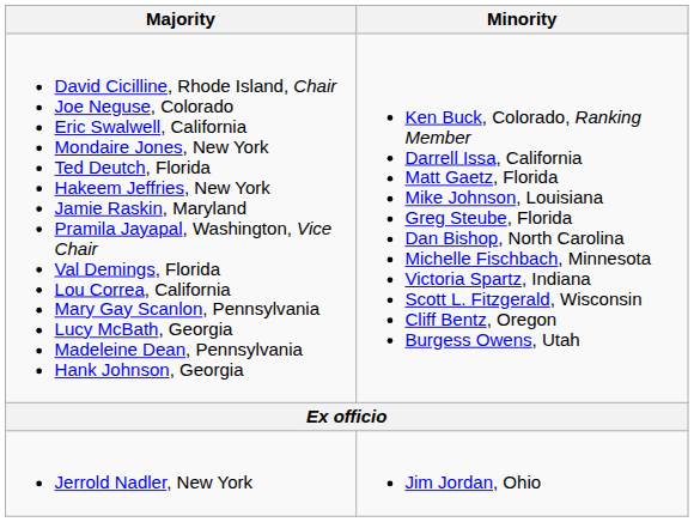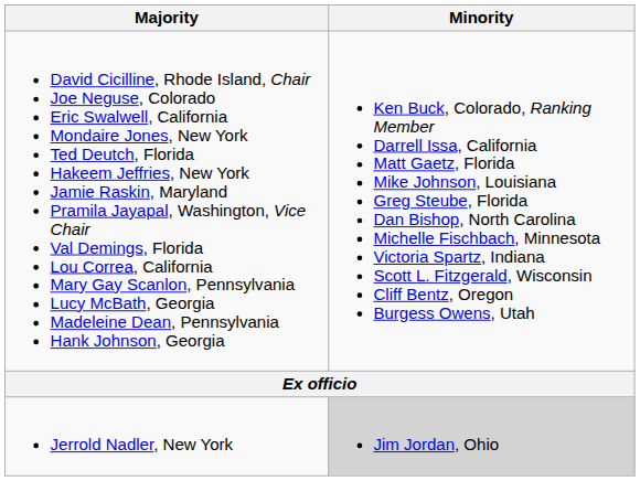Jerrold Nadler, New York | Minority: no background -> lightgrey background
